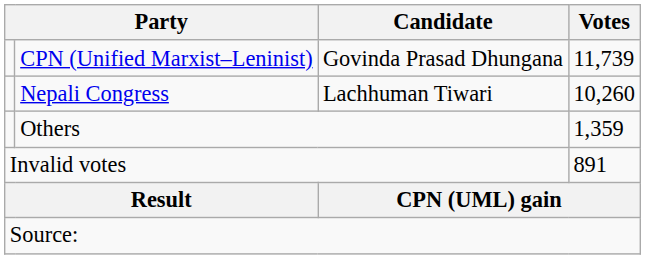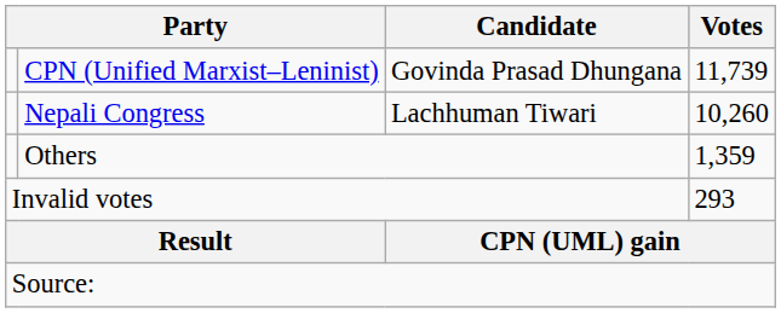Invalid votes | Votes: 891 -> 293
